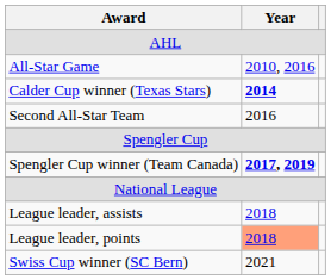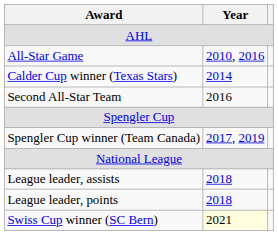Calder Cup winner (Texas Stars) | Year: bold -> normal
Spengler Cup winner (Team Canada) | Year: bold -> normal
League leader, points | Year: lightsalmon background -> no background
Swiss Cup winner (SC Bern) | Year: no background -> lightyellow background
